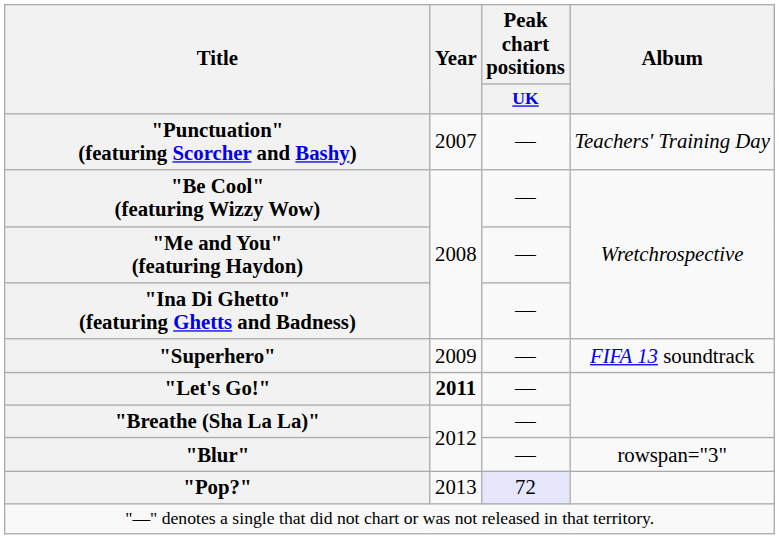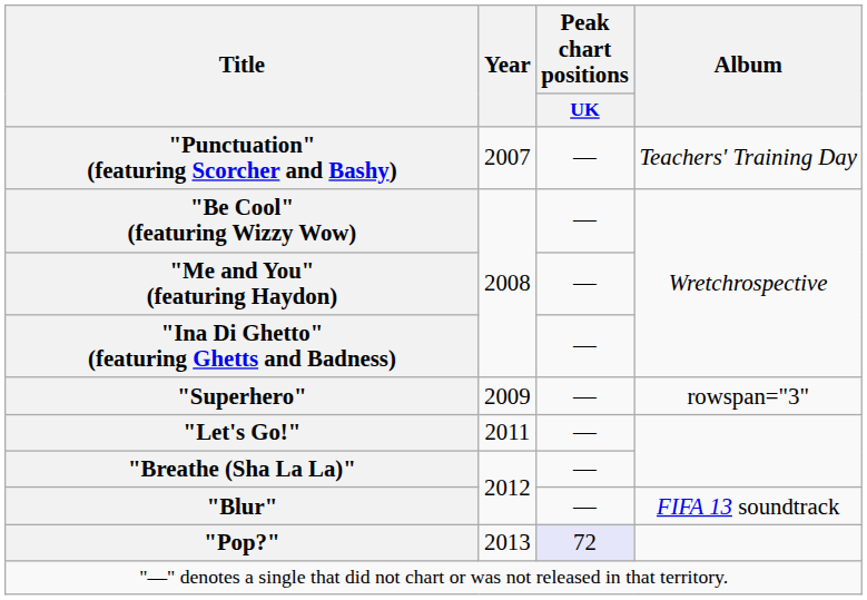"Superhero" | Album: FIFA 13 soundtrack -> rowspan="3"
"Let's Go!" | Year: bold -> normal
"Blur" | Album: rowspan="3" -> FIFA 13 soundtrack
